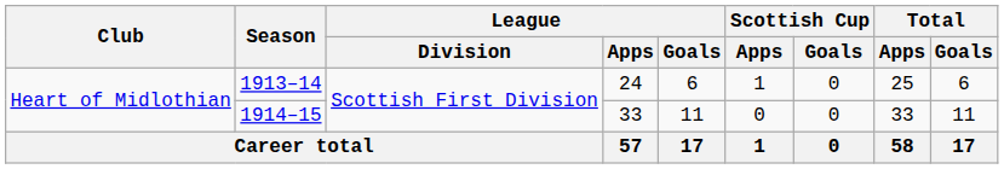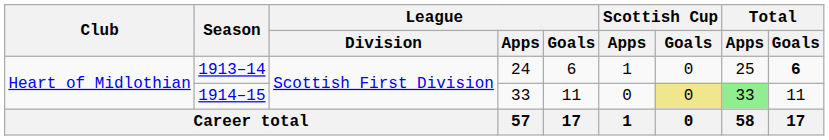1913–14 | Total / Goals: normal -> bold
1914–15 | Scottish Cup / Goals: no background -> khaki background
1914–15 | Total / Apps: no background -> lightgreen background
